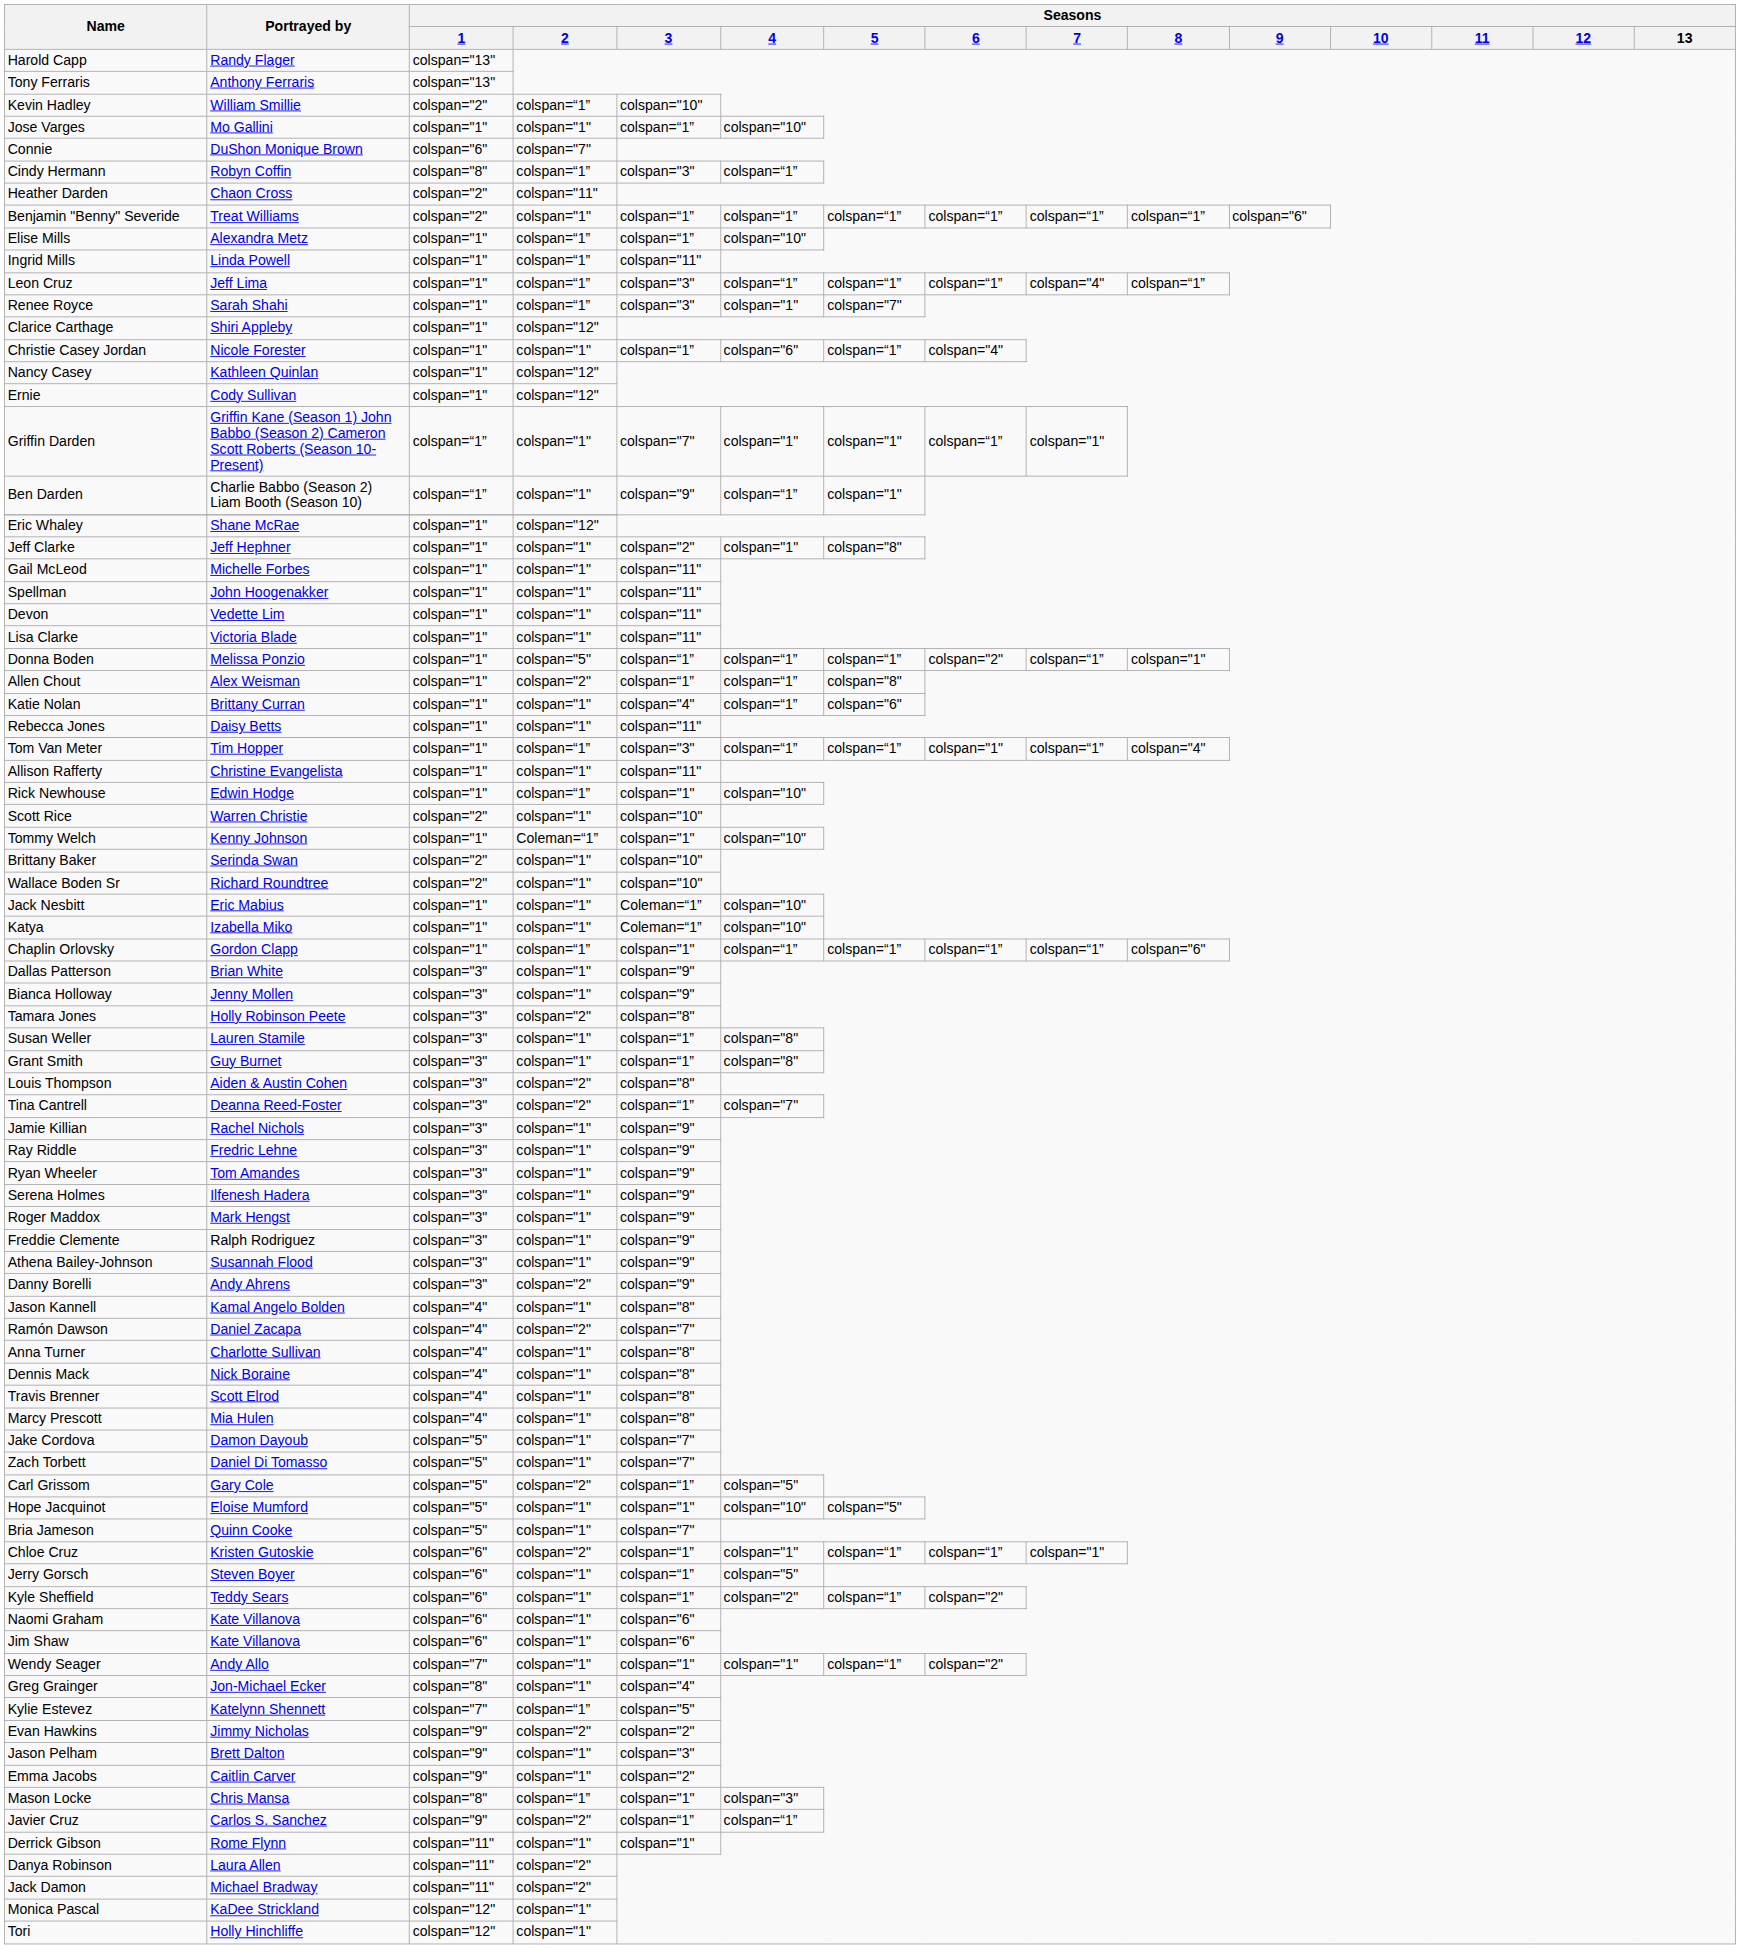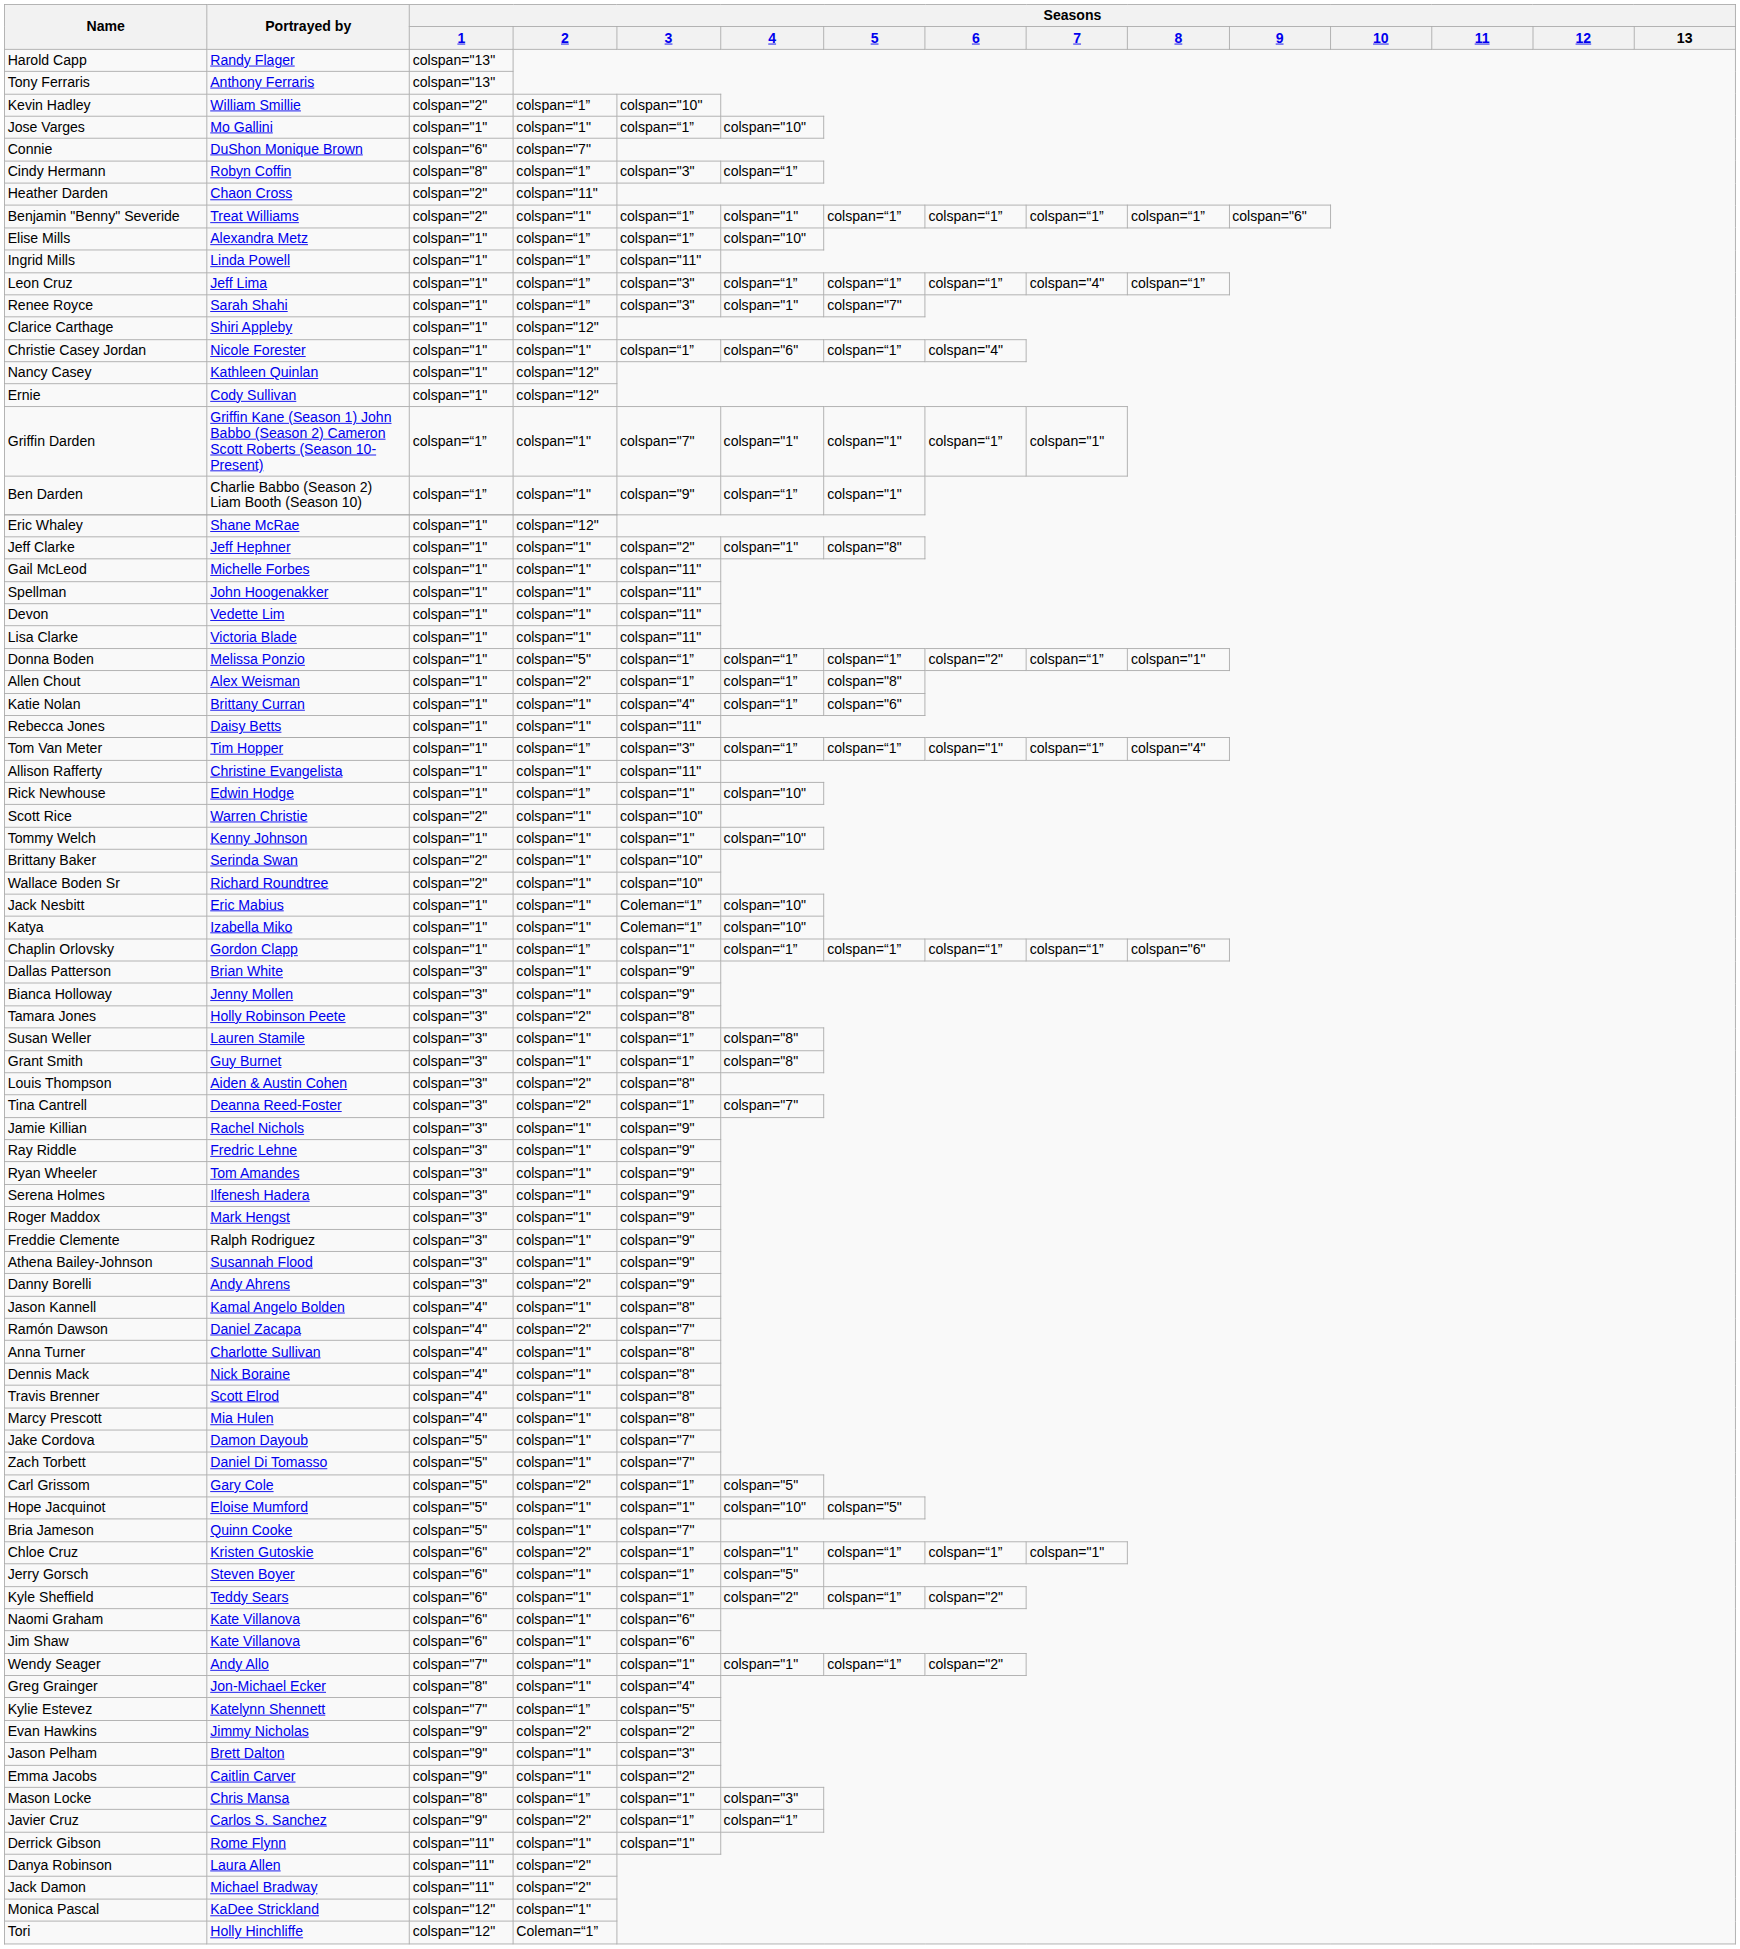Benjamin "Benny" Severide | Seasons / 4: colspan=“1” -> colspan="1"
Tommy Welch | Seasons / 2: Coleman=“1” -> colspan="1"
Tori | Seasons / 2: colspan="1" -> Coleman=“1”
